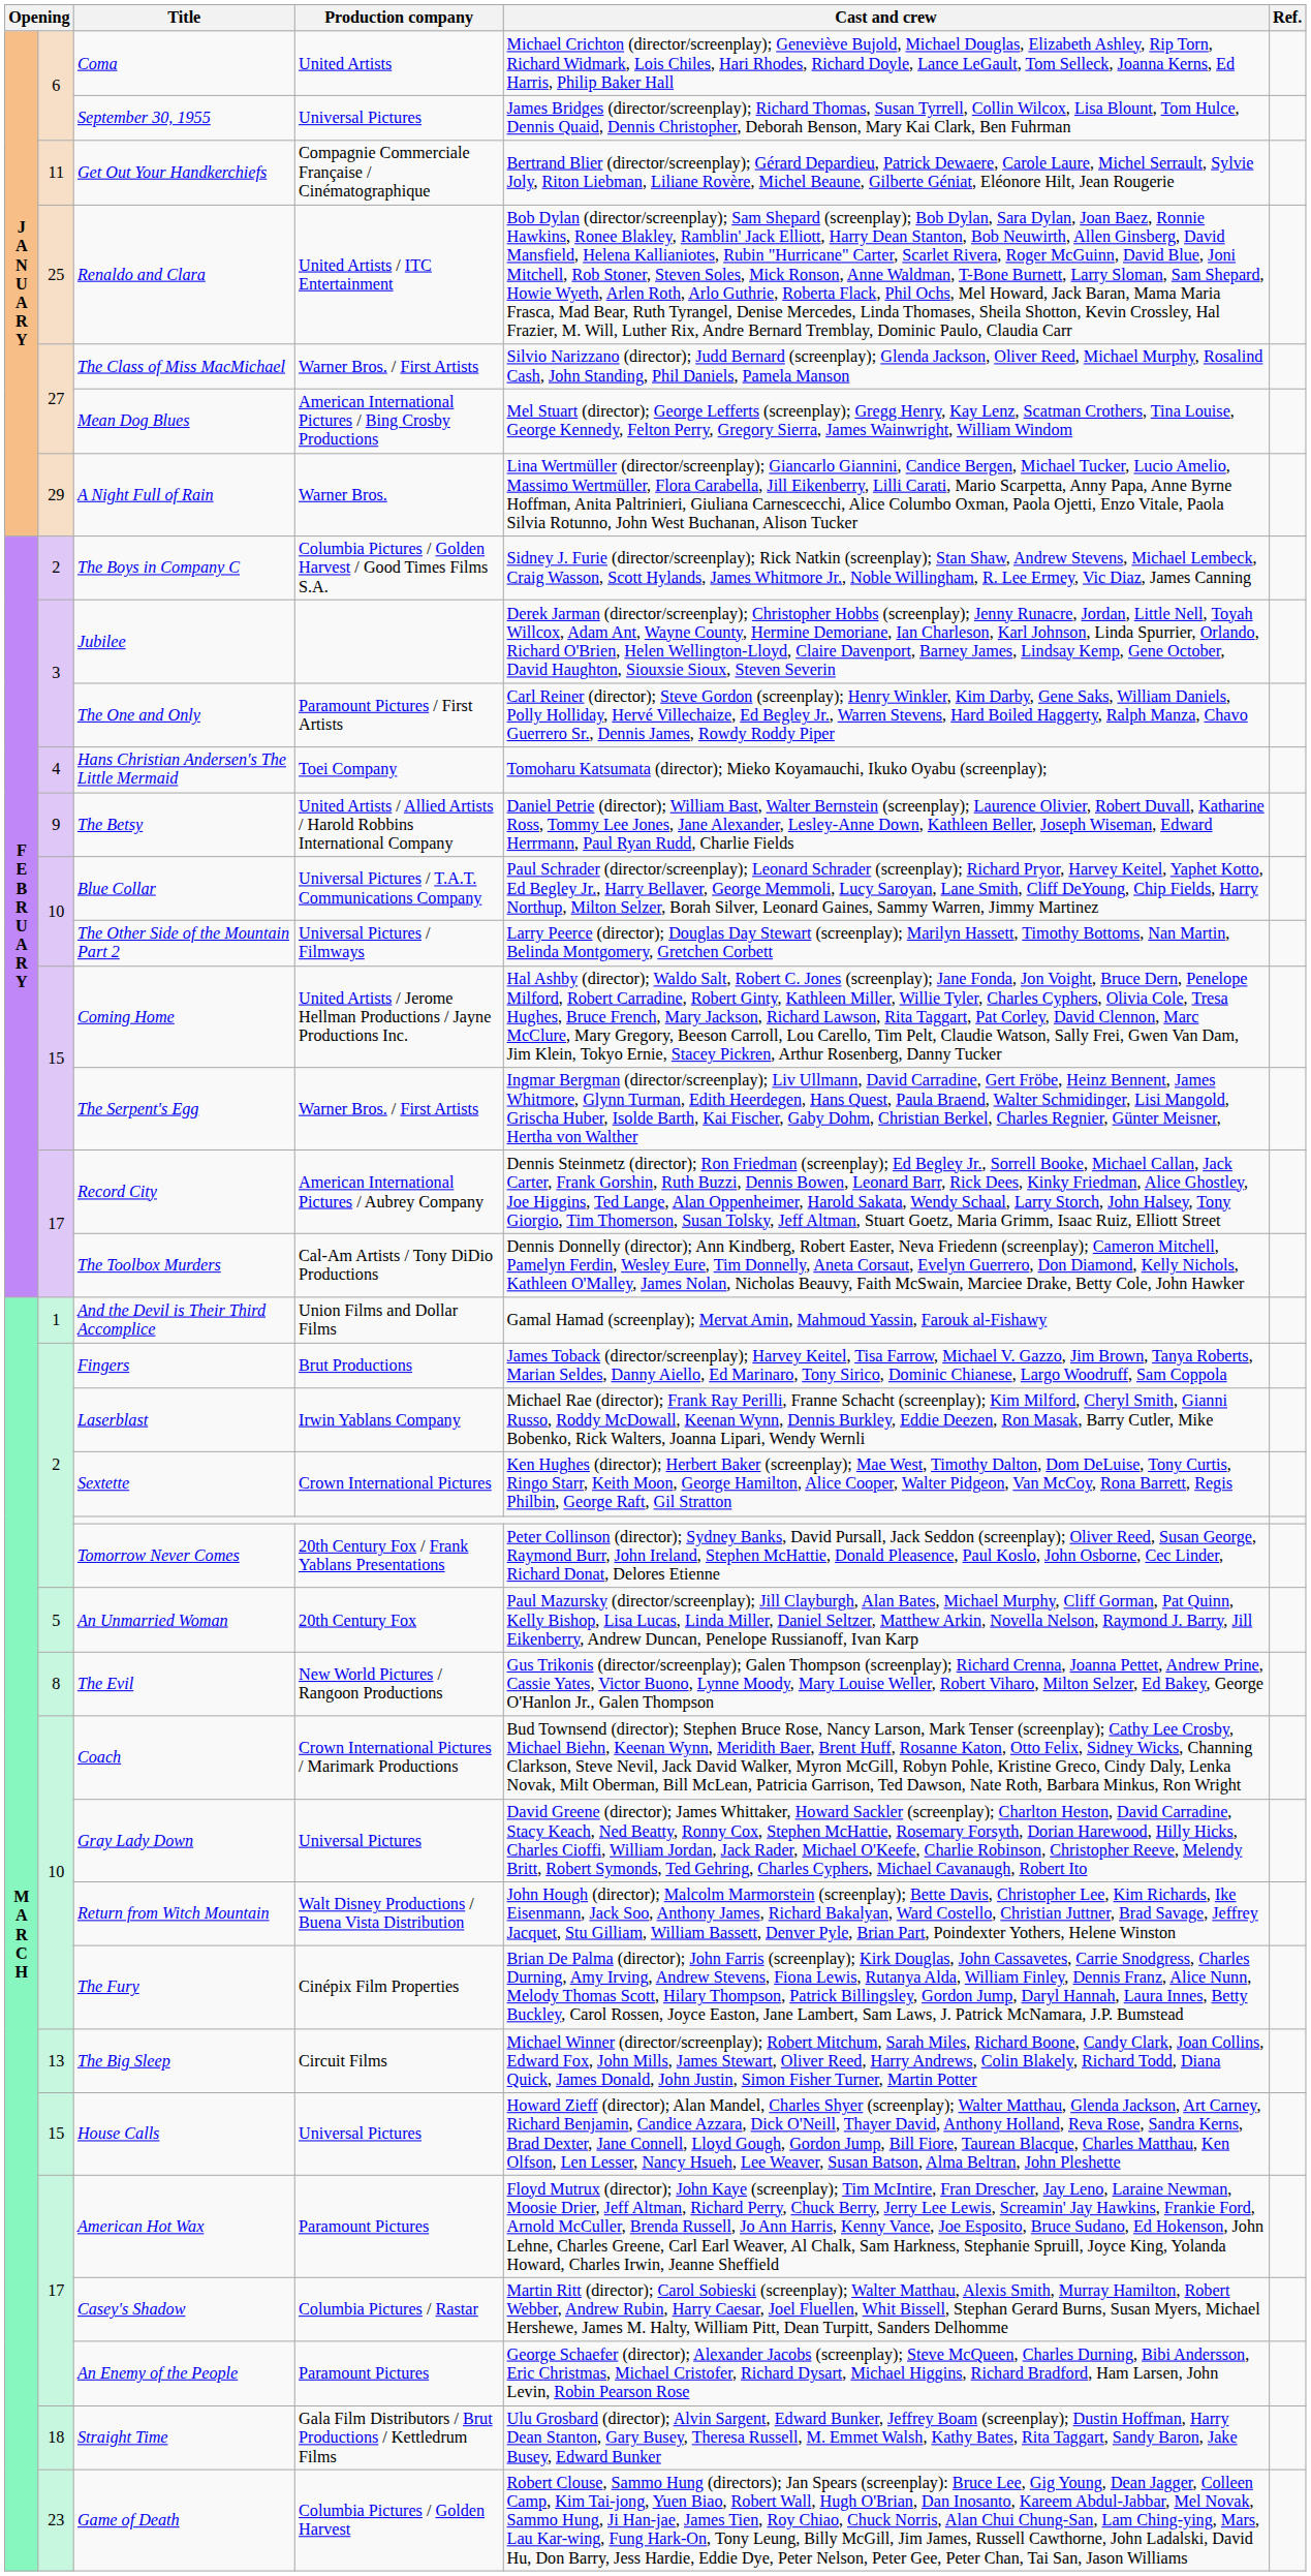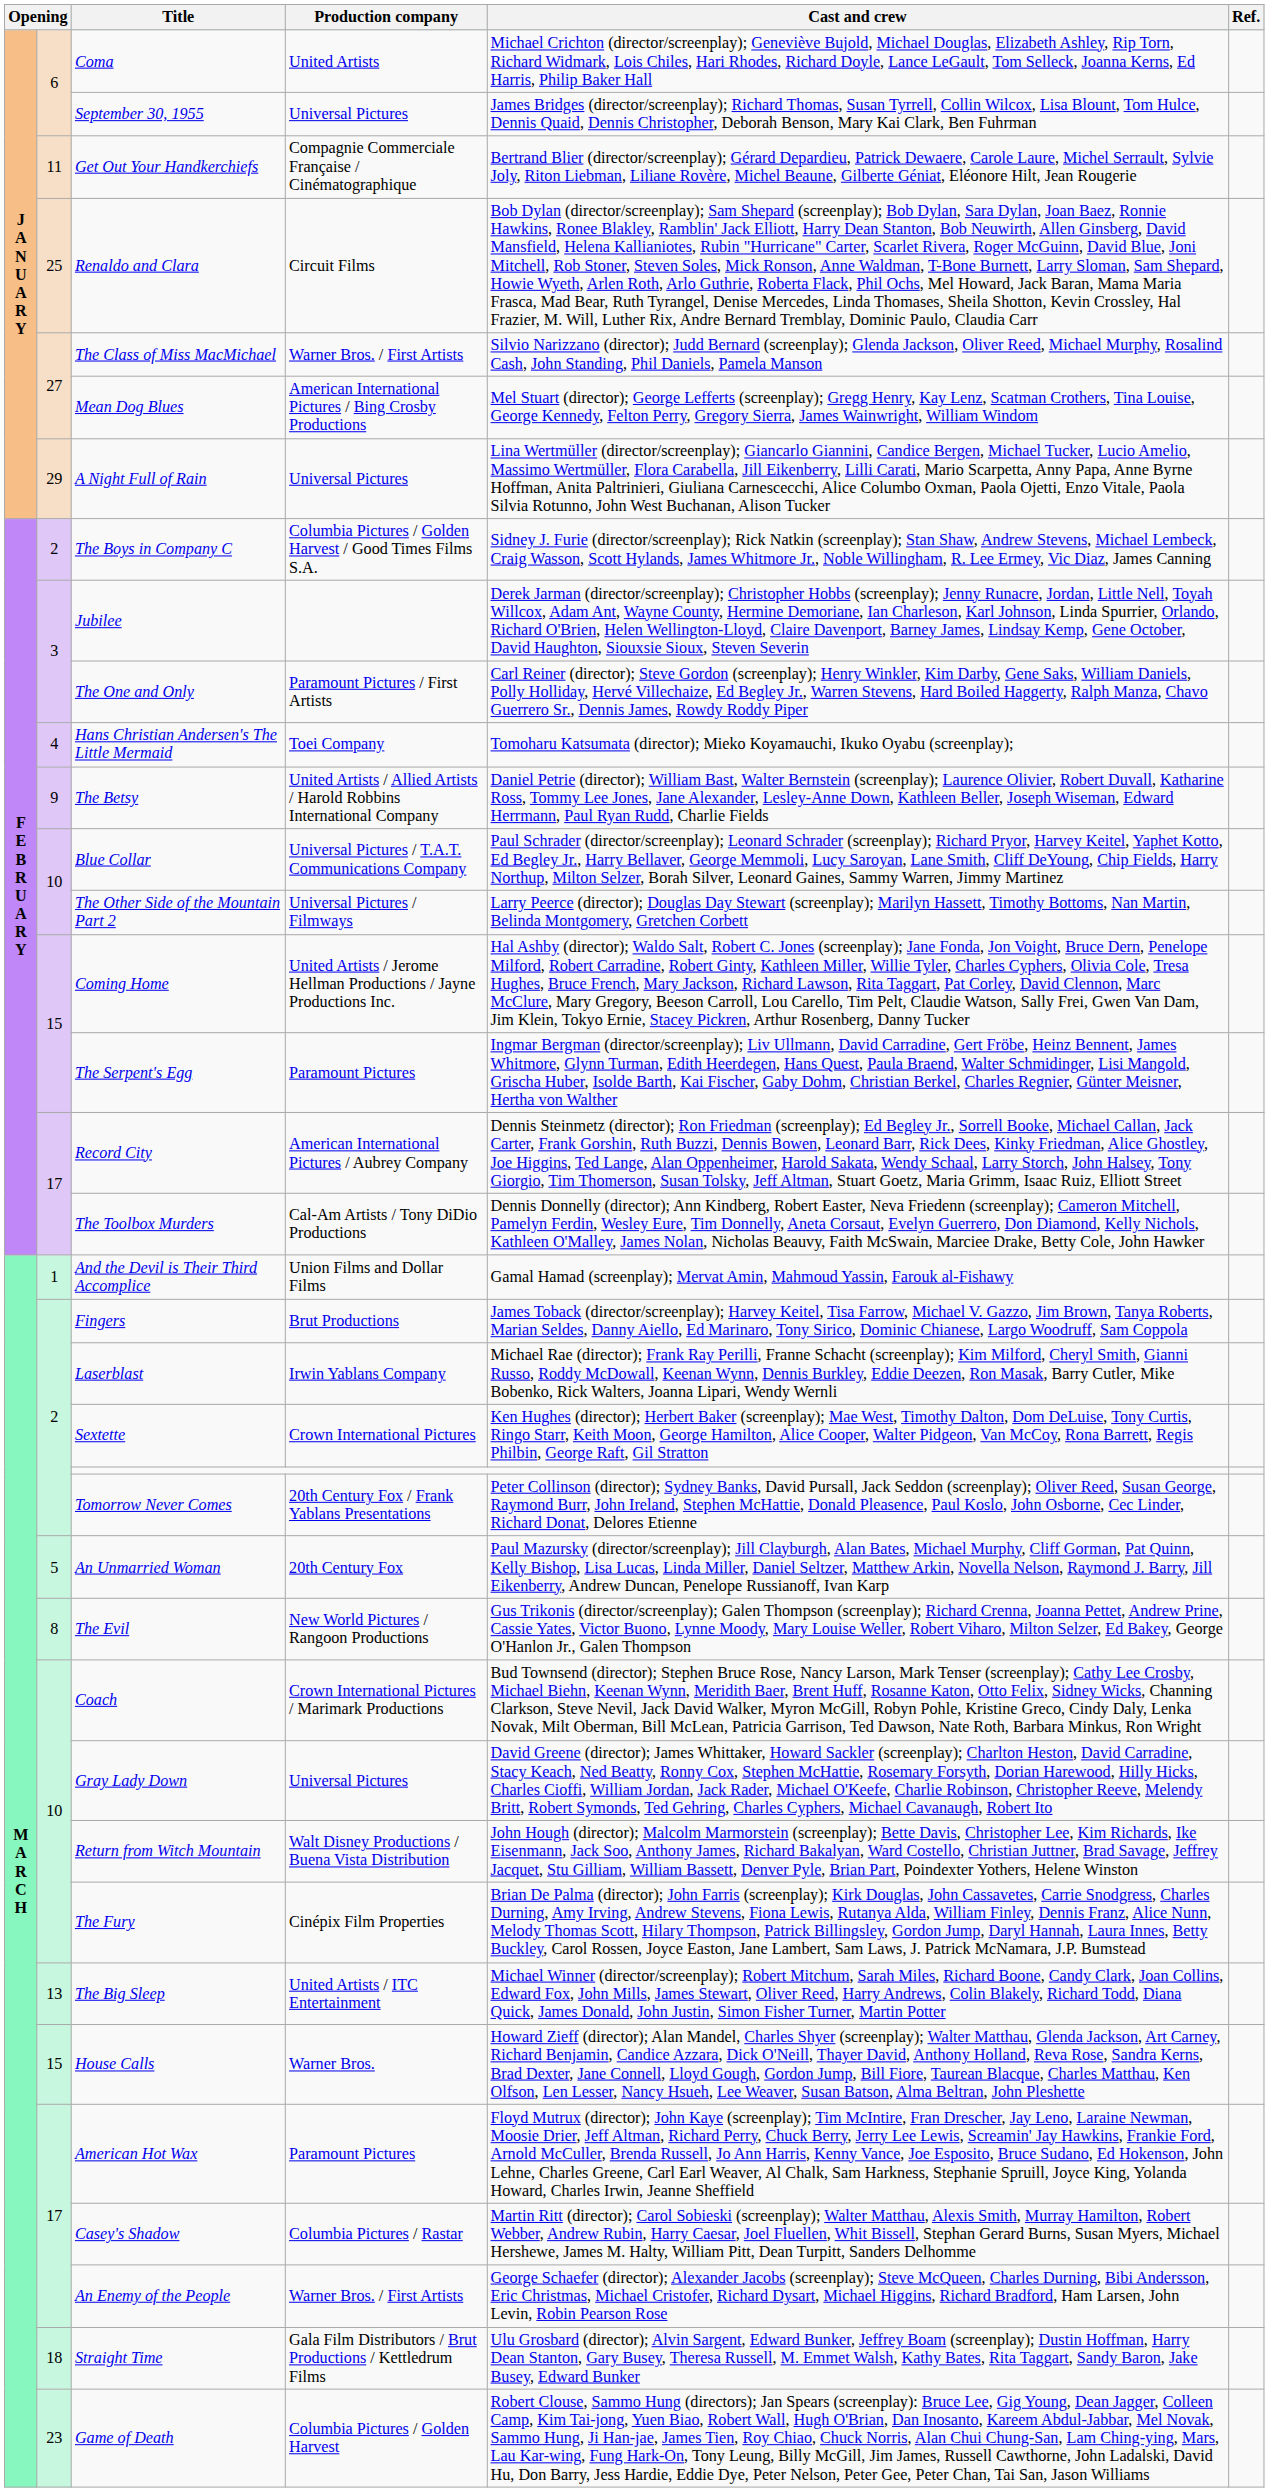Renaldo and Clara | Production company: United Artists / ITC Entertainment -> Circuit Films
A Night Full of Rain | Production company: Warner Bros. -> Universal Pictures
The Serpent's Egg | Production company: Warner Bros. / First Artists -> Paramount Pictures
The Big Sleep | Production company: Circuit Films -> United Artists / ITC Entertainment
House Calls | Production company: Universal Pictures -> Warner Bros.
An Enemy of the People | Production company: Paramount Pictures -> Warner Bros. / First Artists
